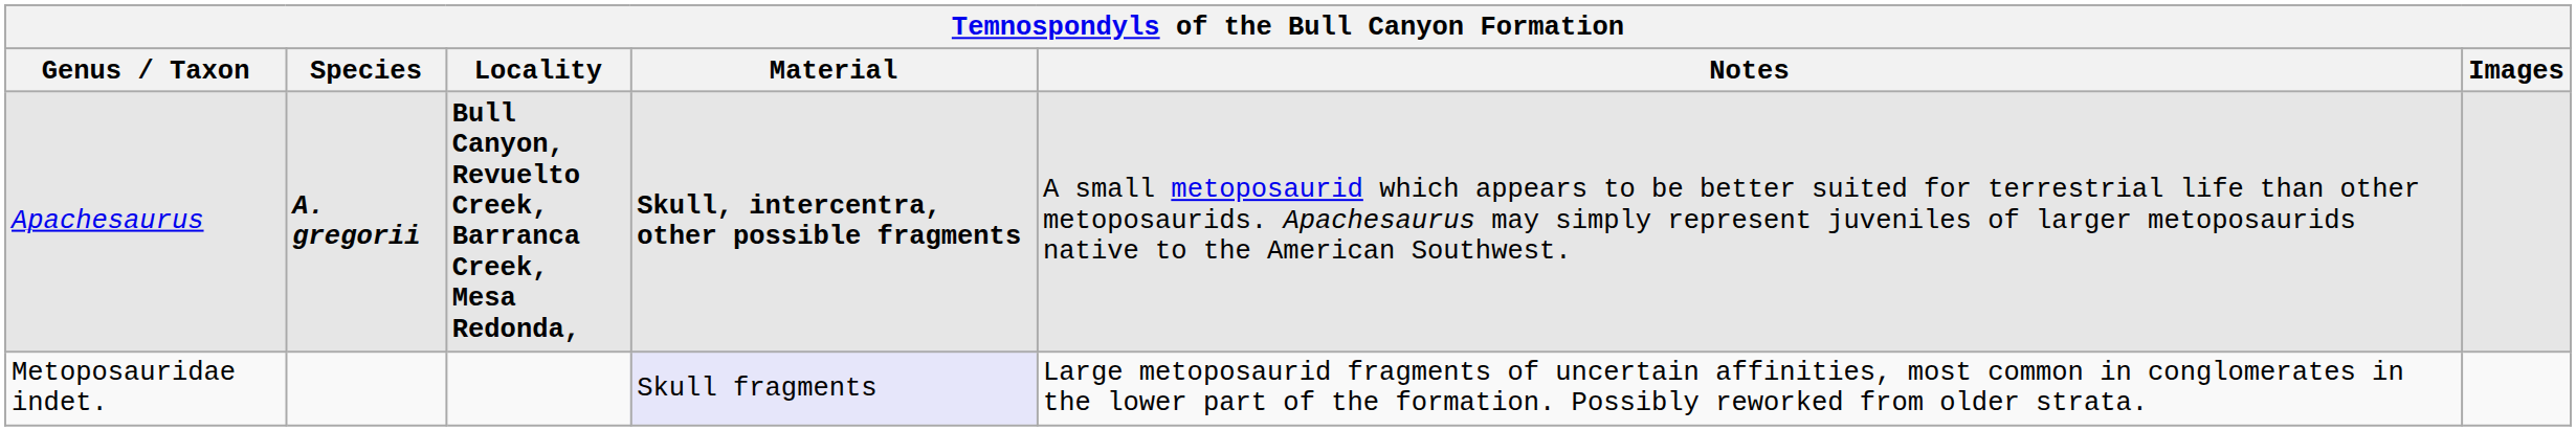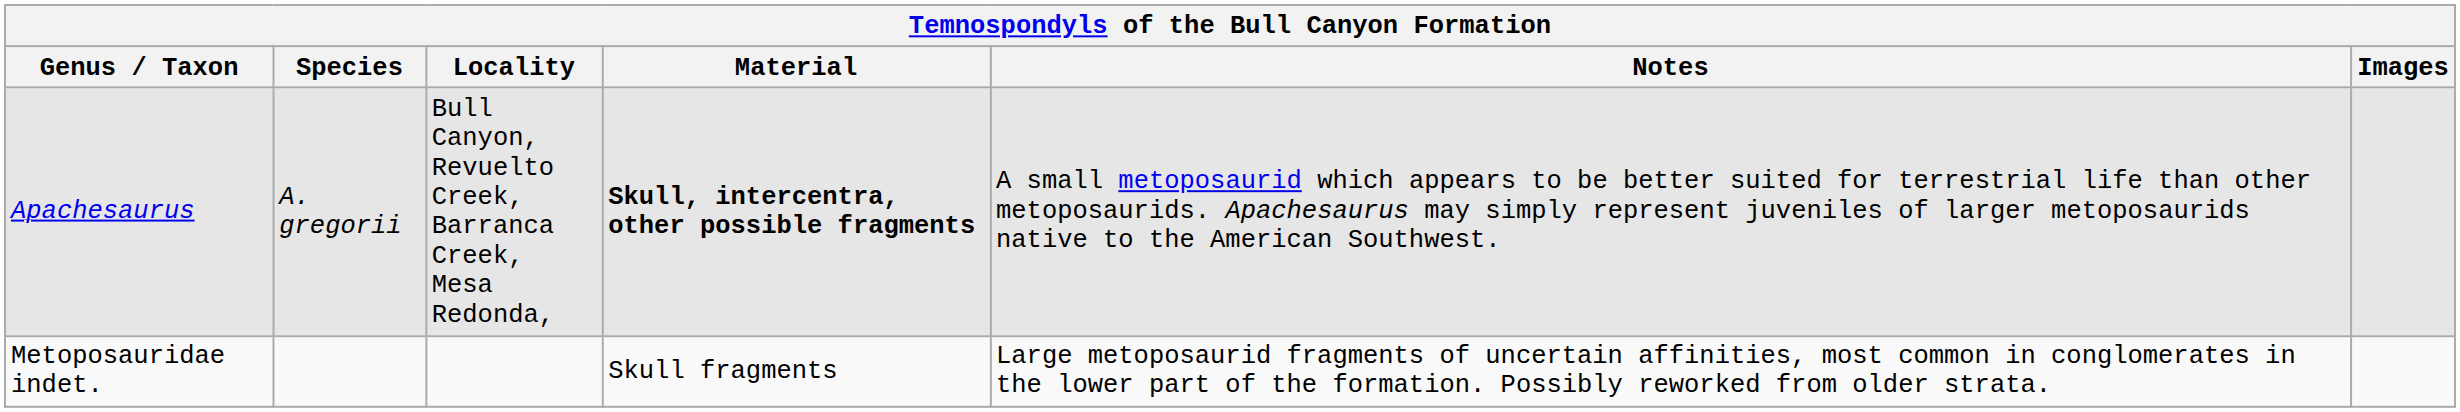Apachesaurus | Species: bold -> normal
Apachesaurus | Locality: bold -> normal
Metoposauridae indet. | Material: lavender background -> no background
